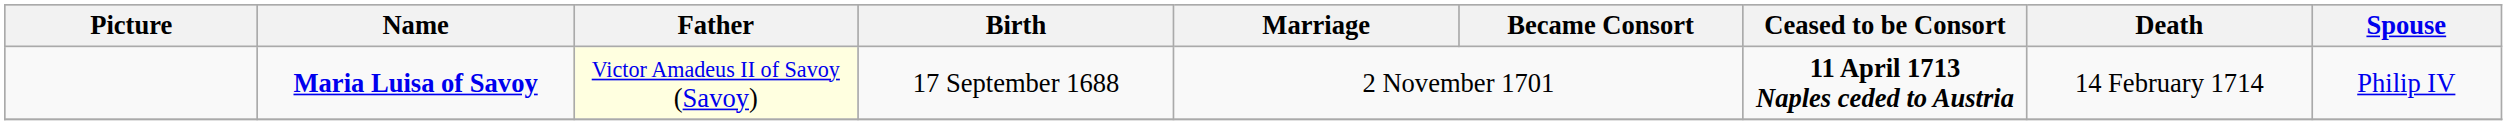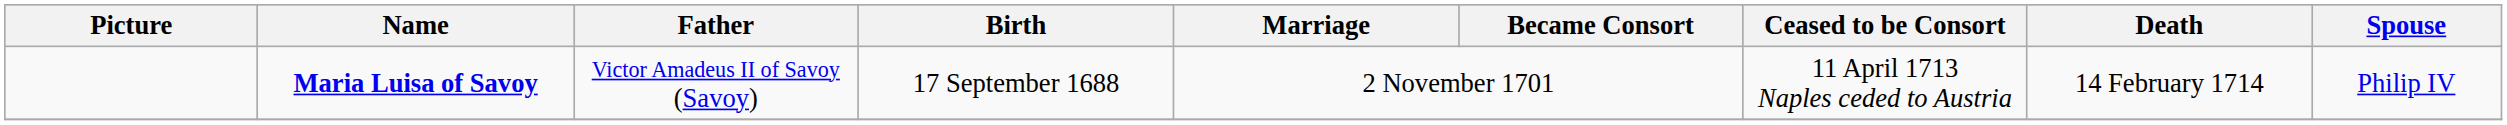Maria Luisa of Savoy | Father: lightyellow background -> no background
Maria Luisa of Savoy | Ceased to be Consort: bold -> normal
